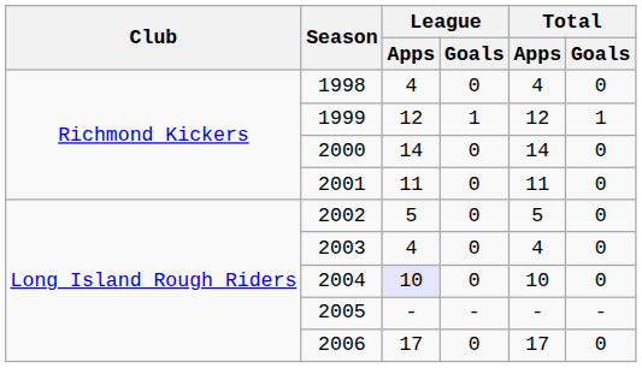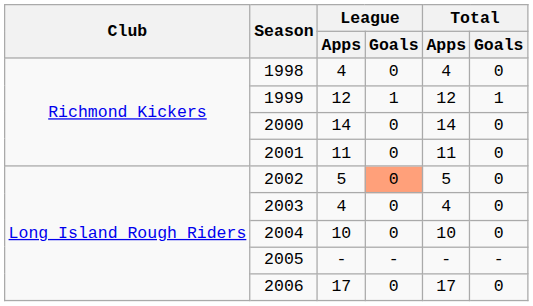2002 | League / Goals: no background -> lightsalmon background
2004 | League / Apps: lavender background -> no background
